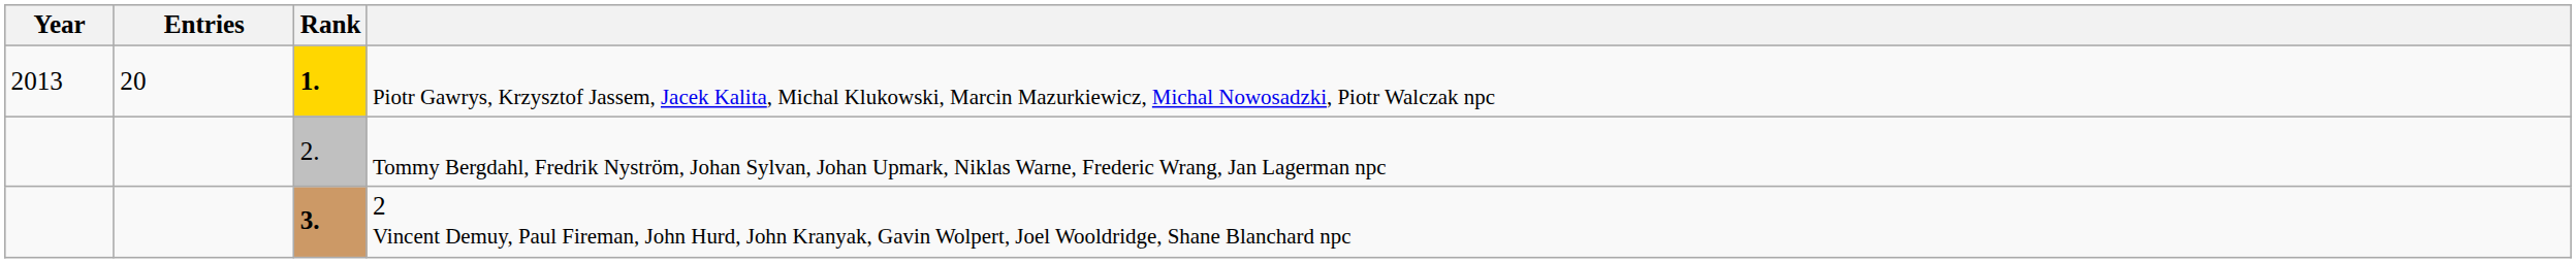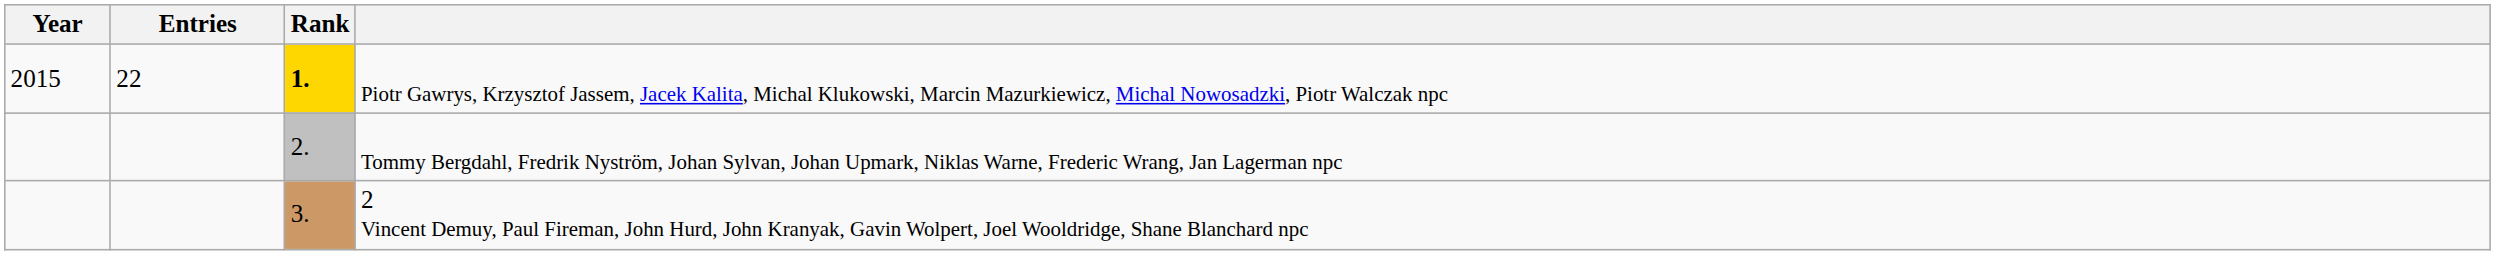row 2 | Year: 2013 -> 2015
row 2 | Entries: 20 -> 22
row 4 | Rank: bold -> normal
